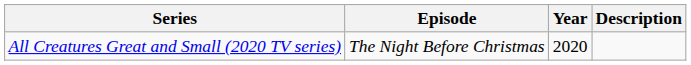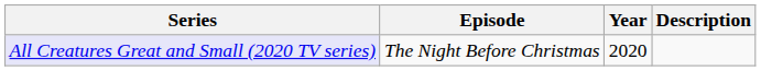row 2 | Series: no background -> lavender background
